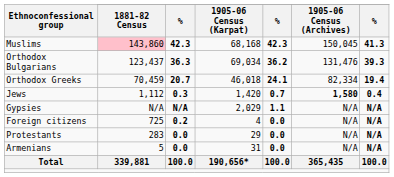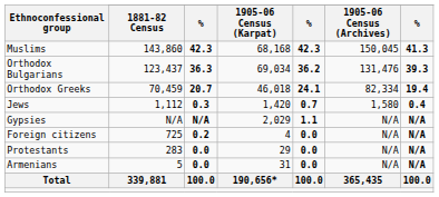Muslims | 1881-82 Census: pink background -> no background
Jews | 1905-06 Census (Archives): bold -> normal
